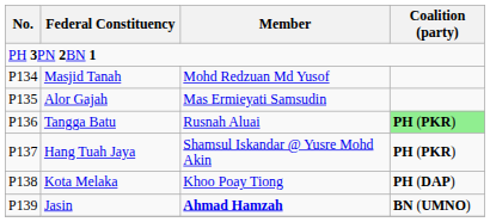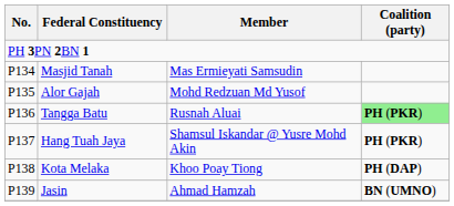Masjid Tanah | Member: Mohd Redzuan Md Yusof -> Mas Ermieyati Samsudin
Alor Gajah | Member: Mas Ermieyati Samsudin -> Mohd Redzuan Md Yusof
Jasin | Member: bold -> normal
